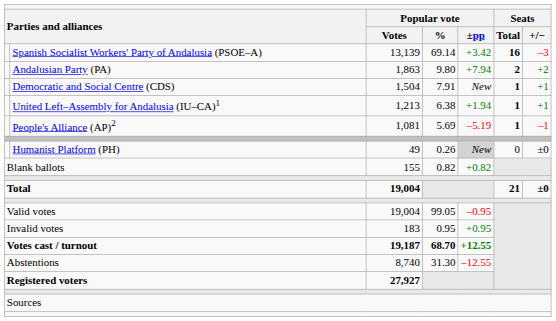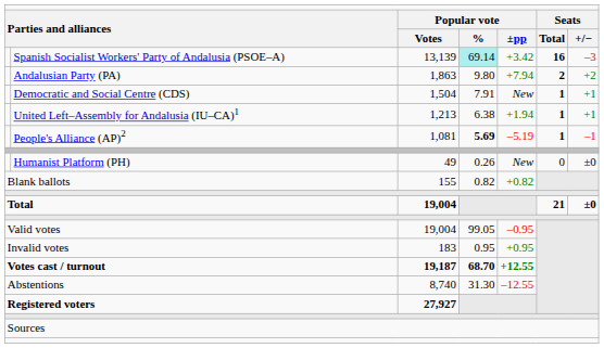Spanish Socialist Workers' Party of Andalusia (PSOE–A) | column 4: no background -> paleturquoise background
People's Alliance (AP)2 | column 4: normal -> bold
Humanist Platform (PH) | column 5: lightgrey background -> no background
